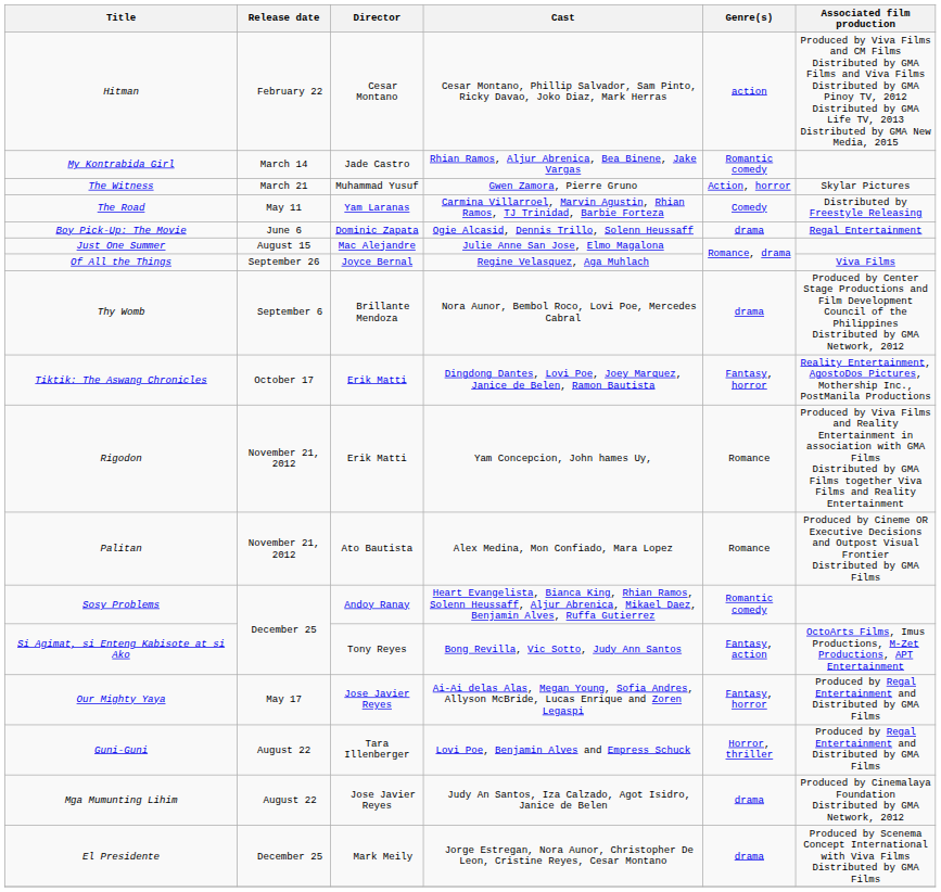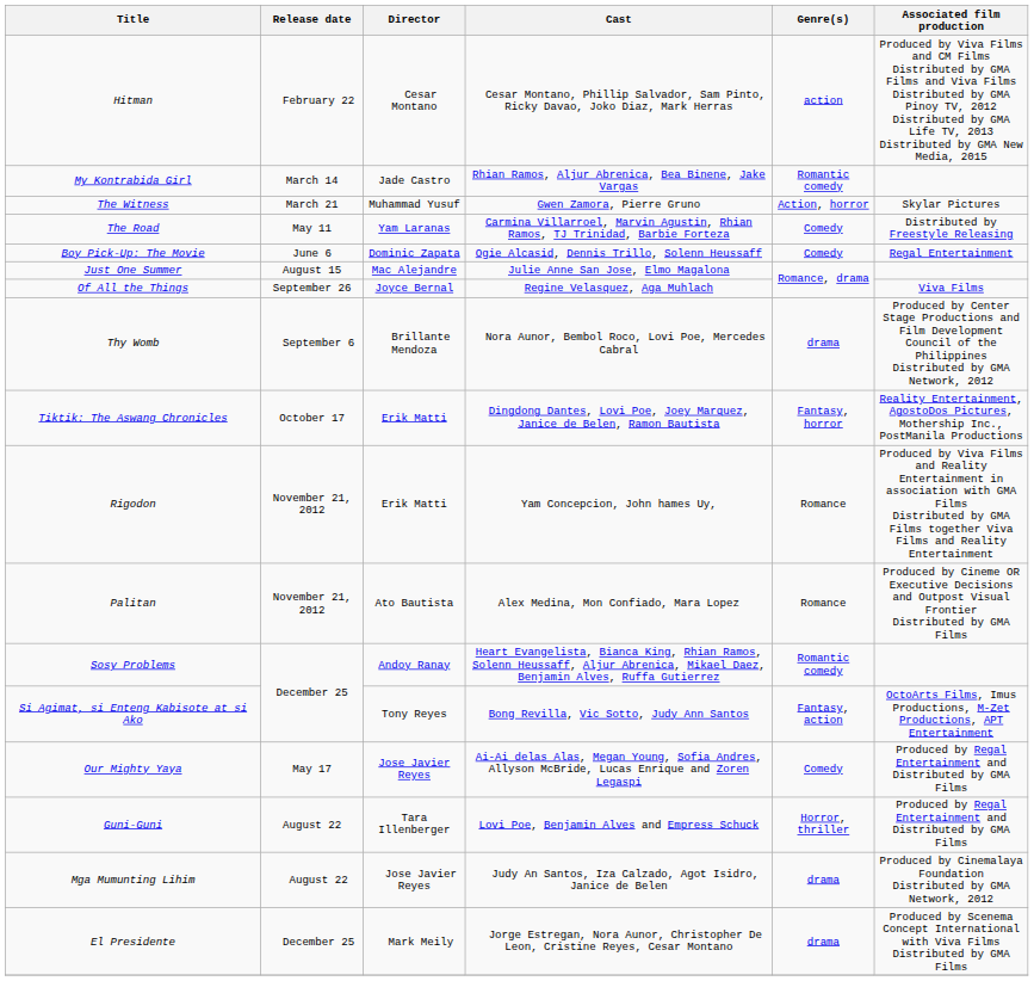Boy Pick-Up: The Movie | Genre(s): drama -> Comedy
Our Mighty Yaya | Genre(s): Fantasy, horror -> Comedy
